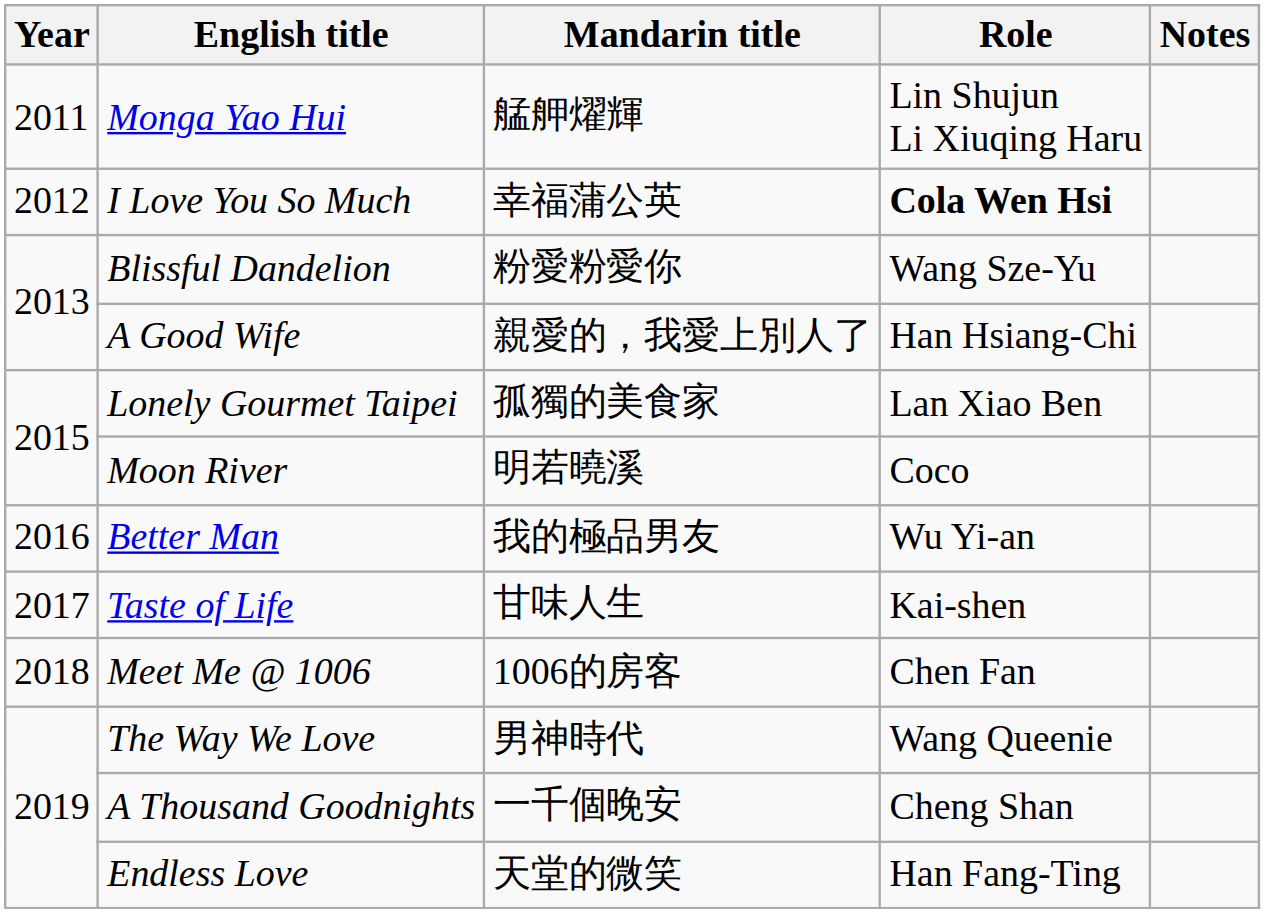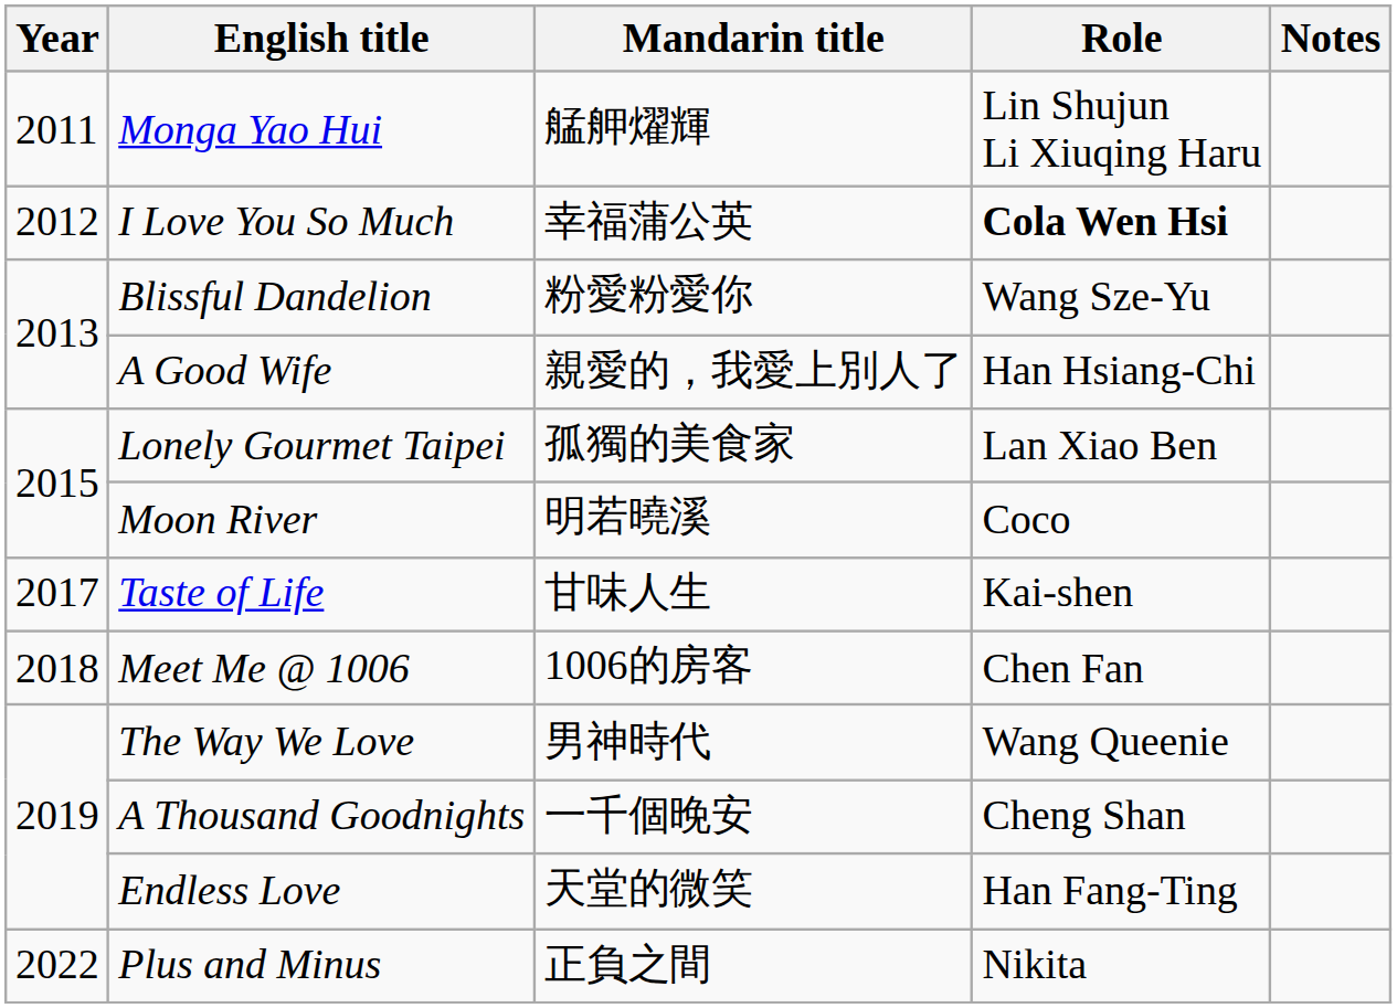- row: 2016 | Better Man | 我的極品男友 | Wu Yi-an
+ row: 2022 | Plus and Minus | 正負之間 | Nikita
